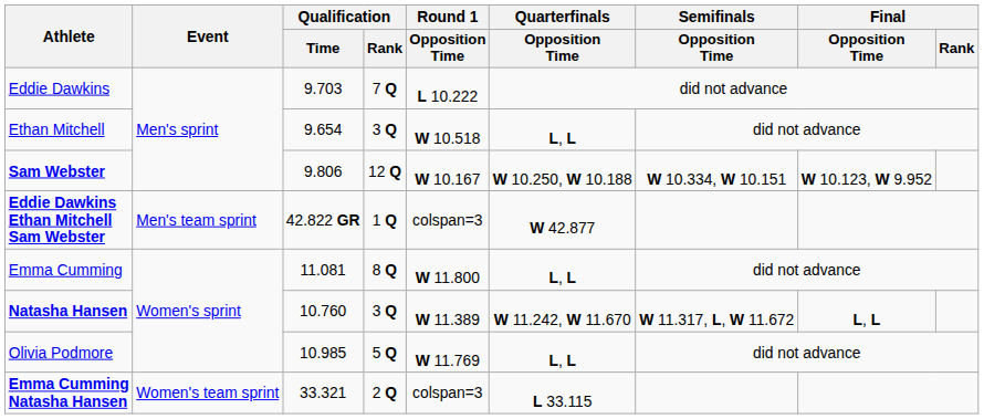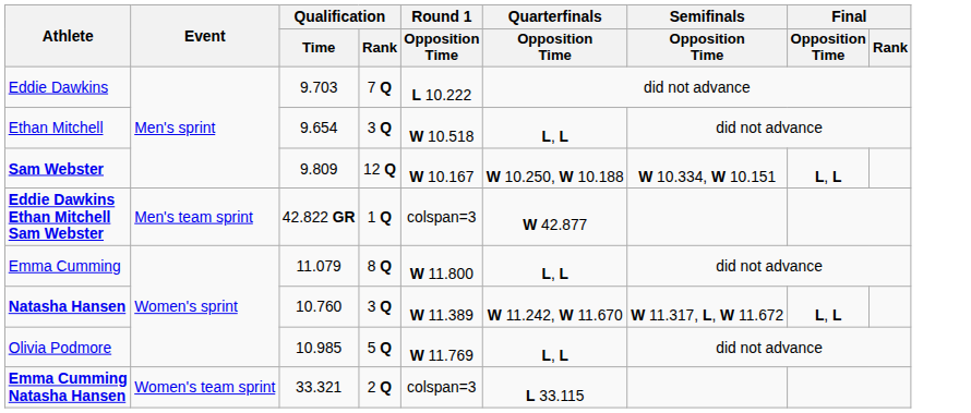Sam Webster | Qualification / Time: 9.806 -> 9.809
Sam Webster | Final / Opposition Time: W 10.123, W 9.952 -> L, L
Emma Cumming | Qualification / Time: 11.081 -> 11.079
